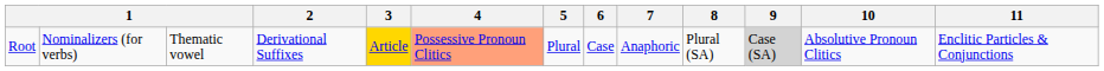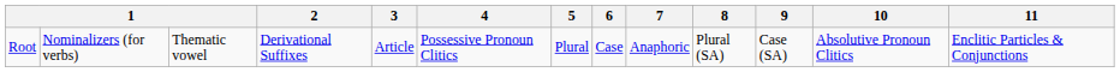Root | 3: gold background -> no background
Root | 4: lightsalmon background -> no background
Root | 9: lightgrey background -> no background
